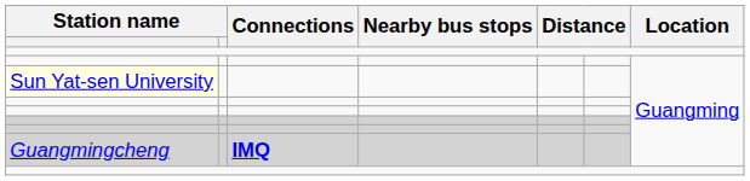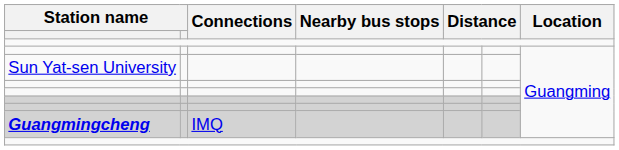Sun Yat-sen University | column 1: lightyellow background -> no background
Guangmingcheng | column 1: normal -> bold
Guangmingcheng | Connections: bold -> normal
